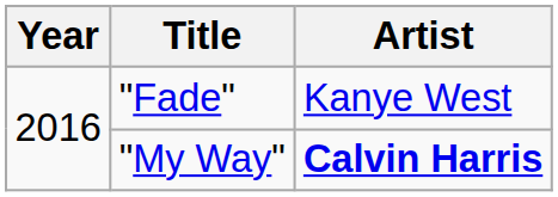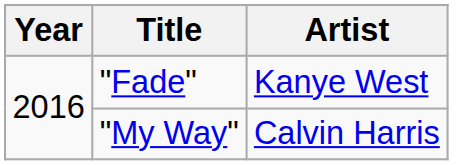"My Way" | Artist: bold -> normal
